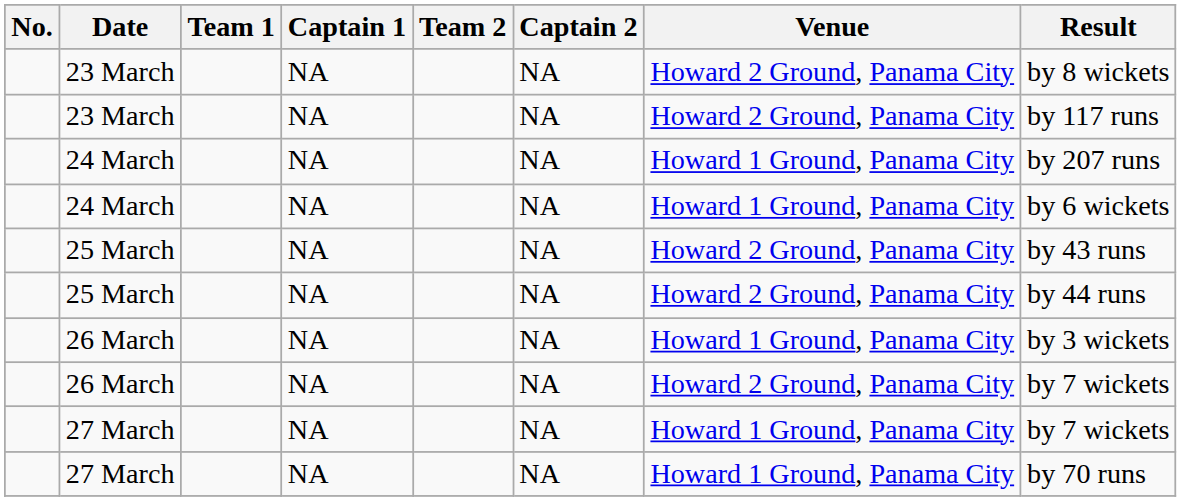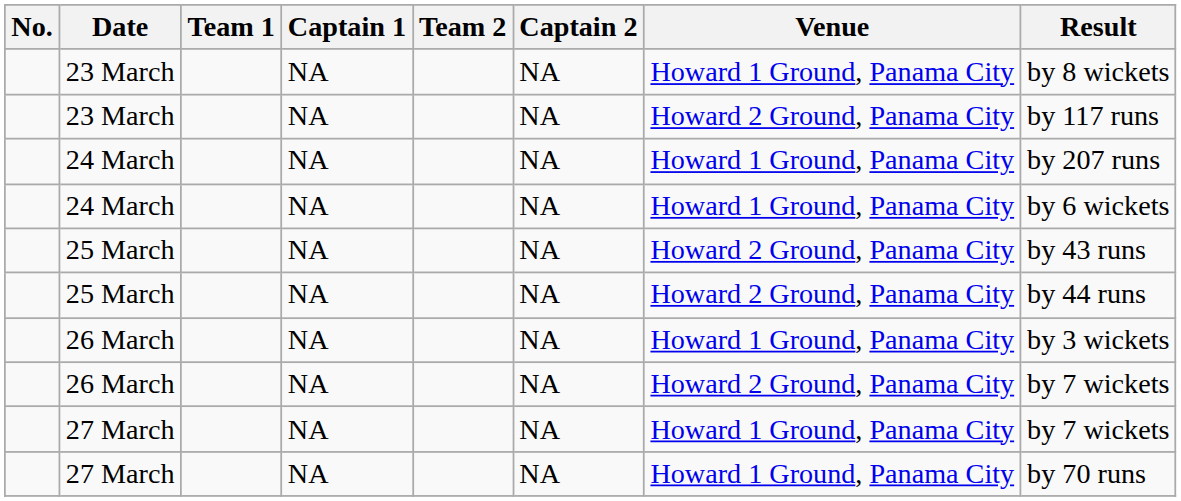row 2 | Venue: Howard 2 Ground, Panama City -> Howard 1 Ground, Panama City
